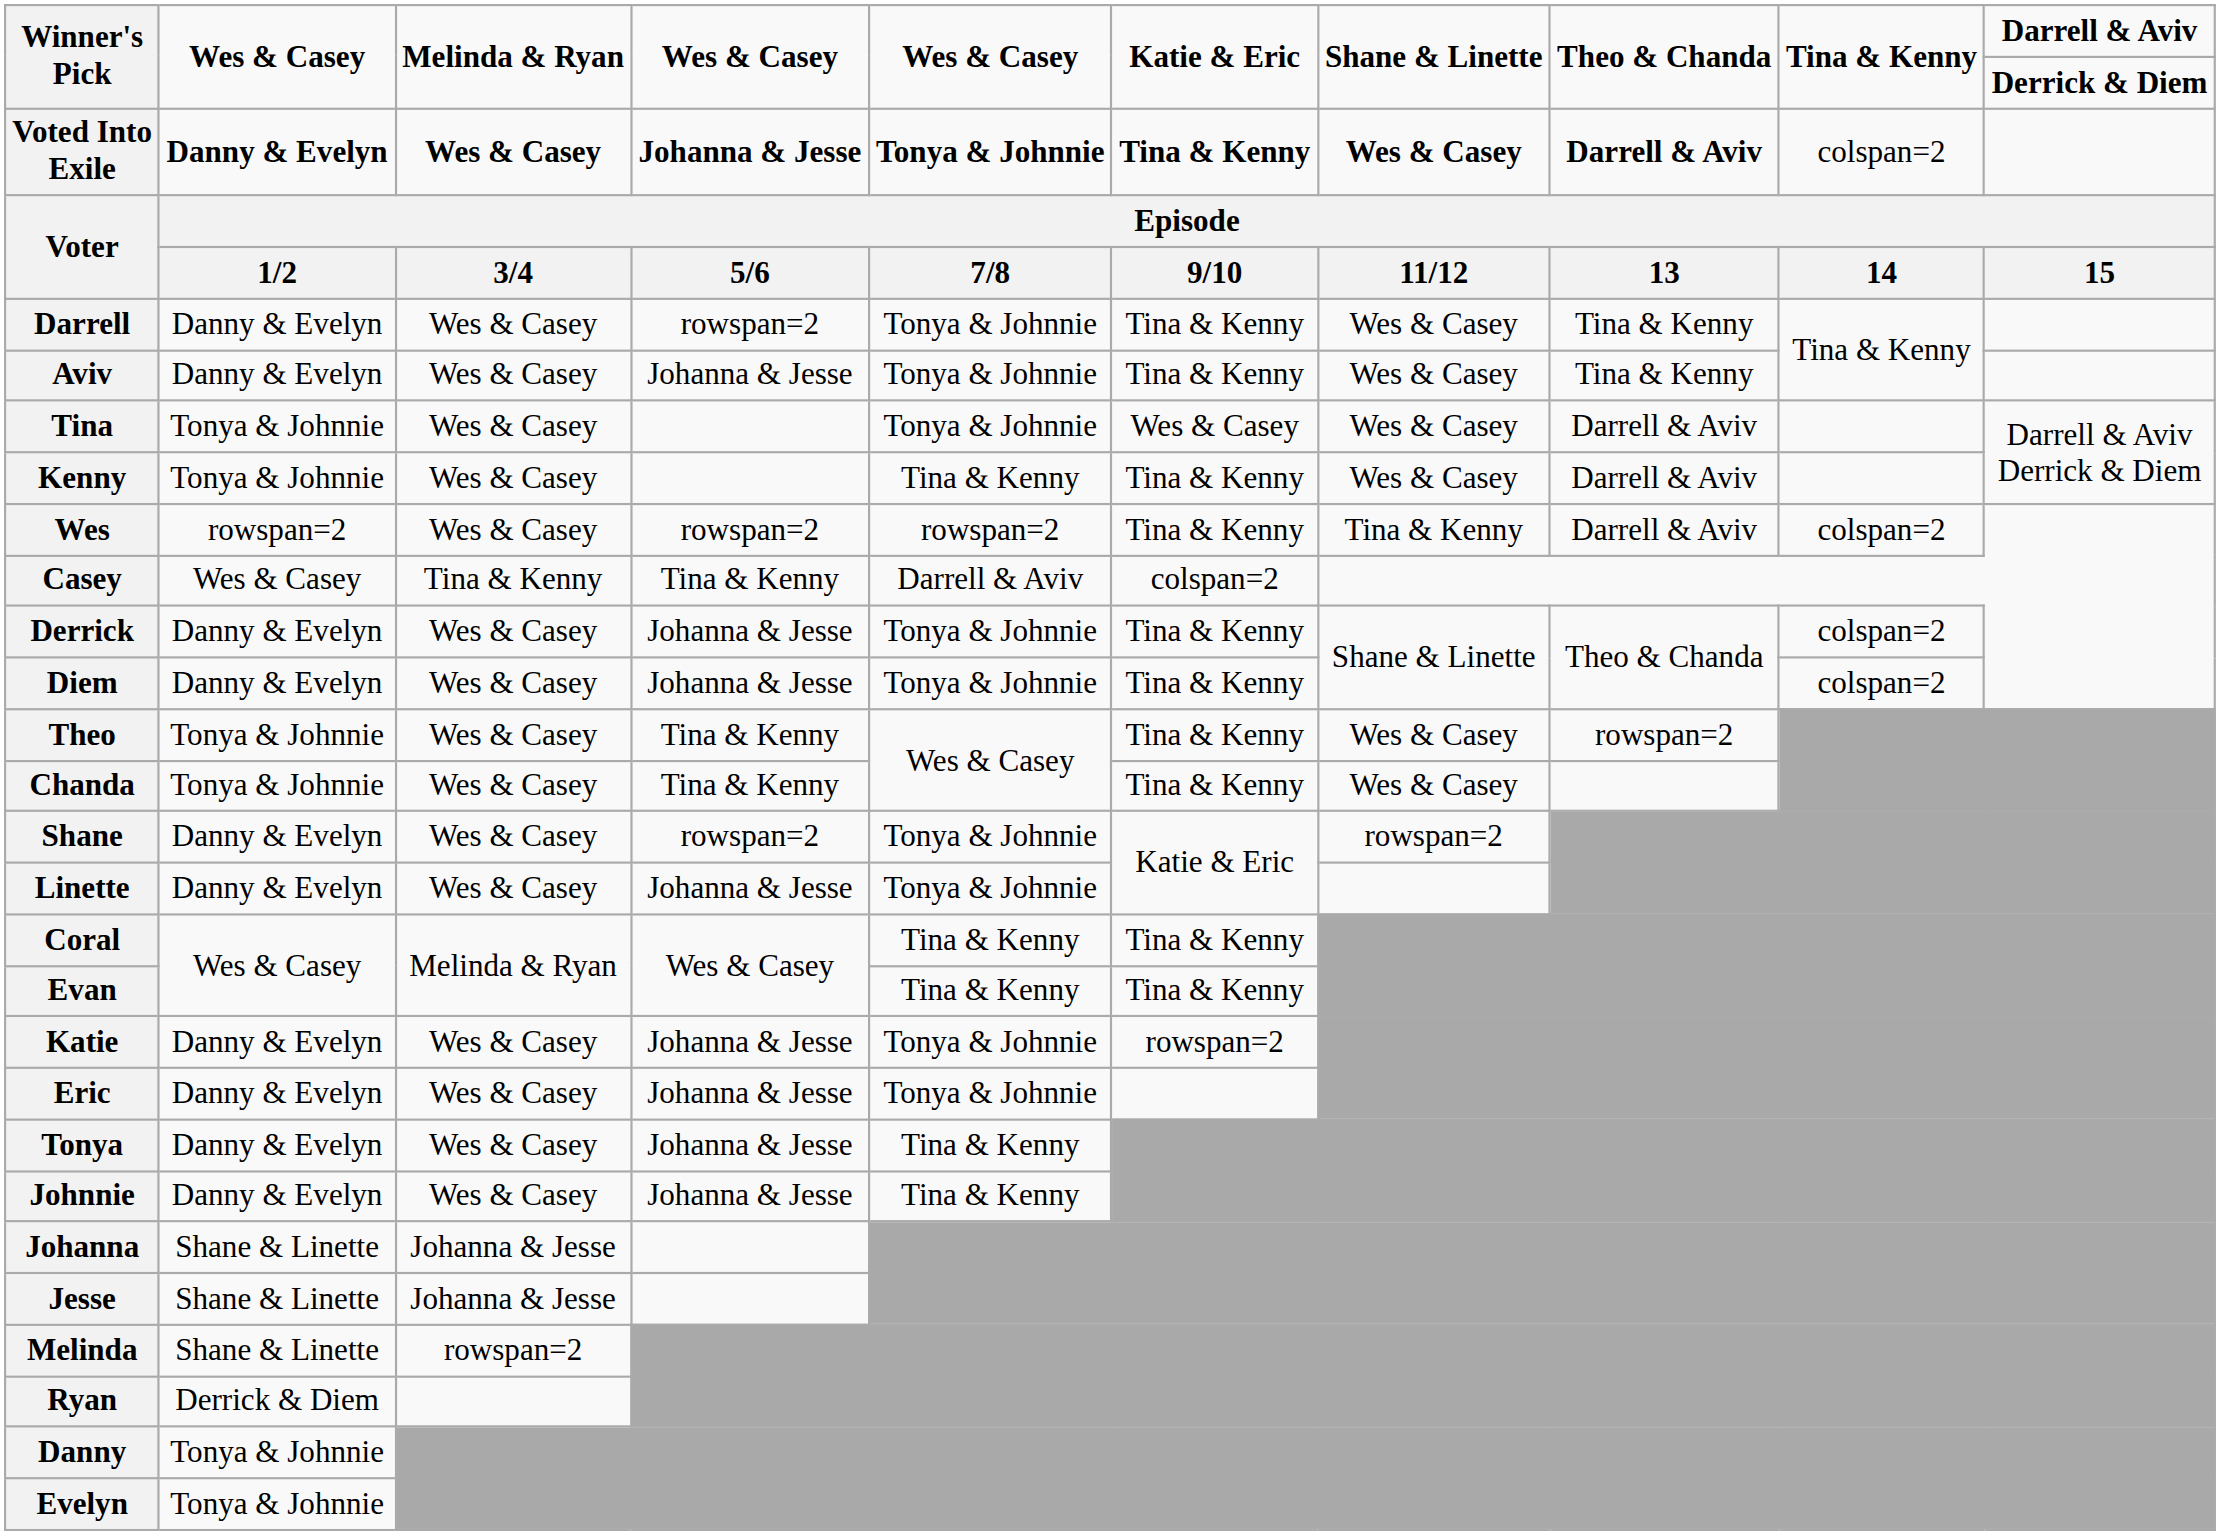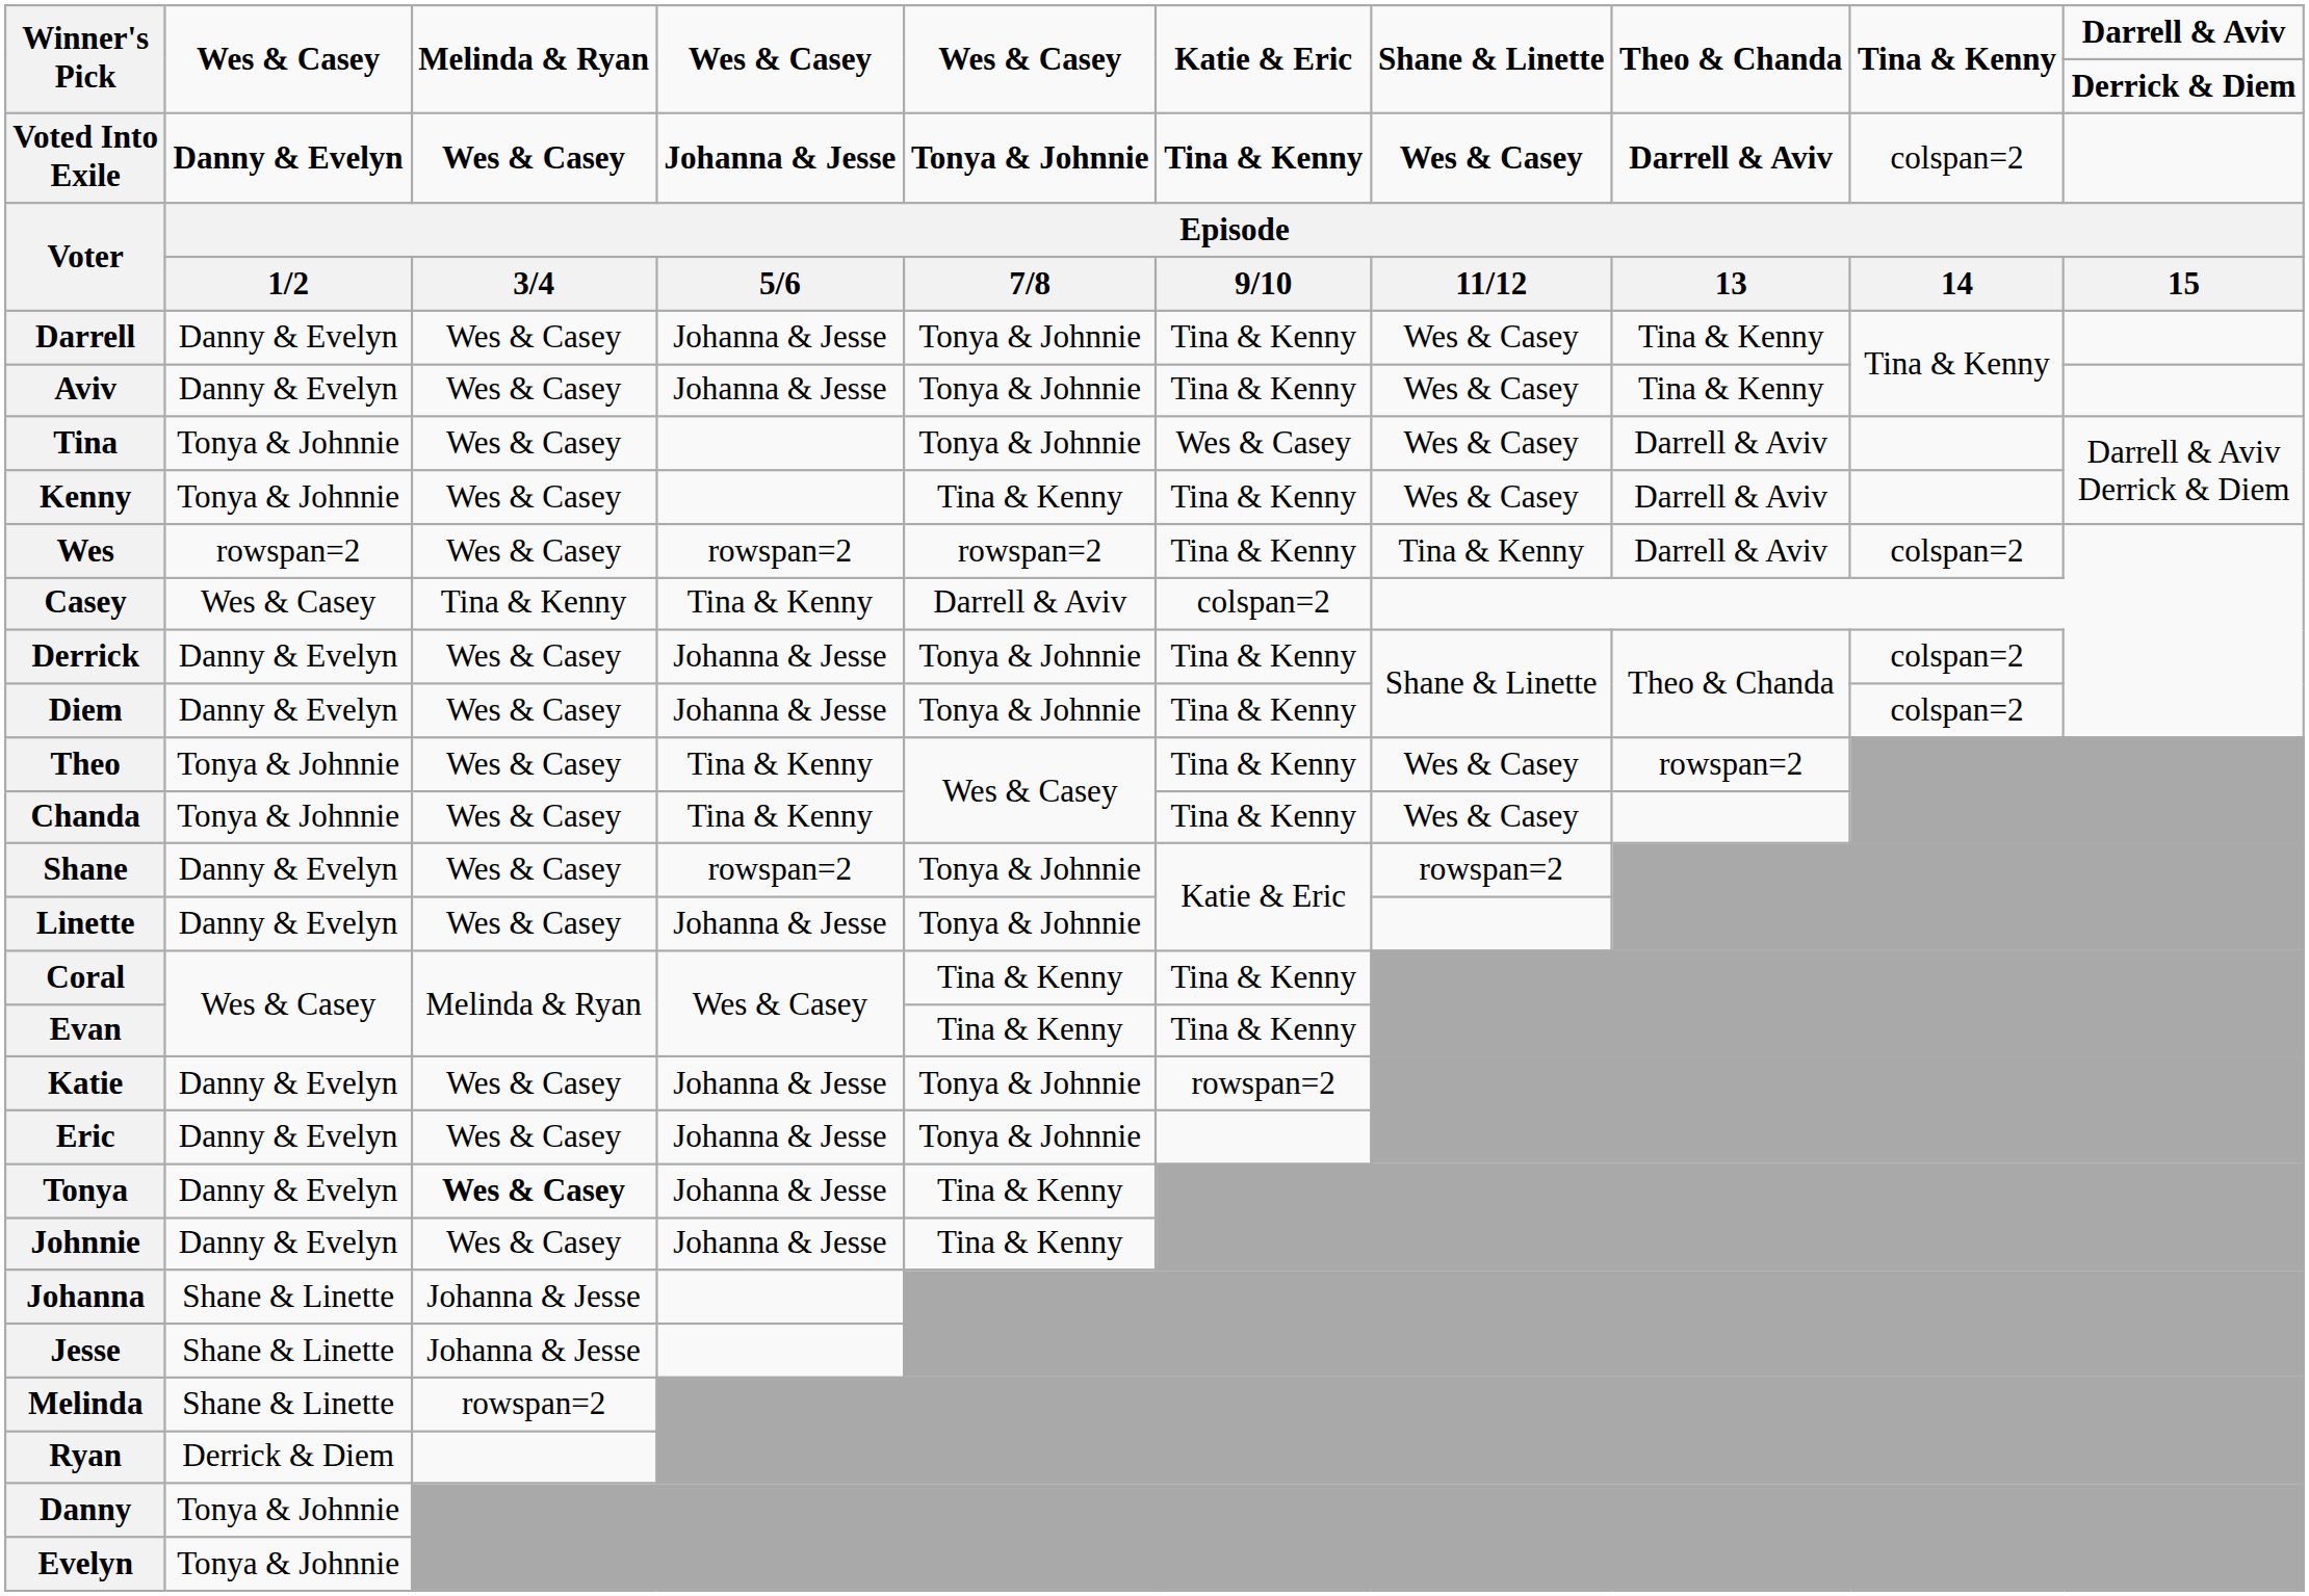Darrell | column 4: rowspan=2 -> Johanna & Jesse
Tonya | column 3: normal -> bold
